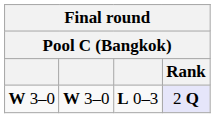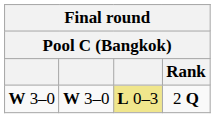row 4 | column 3: no background -> khaki background
row 4 | Rank: lavender background -> no background
